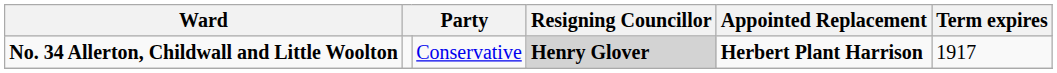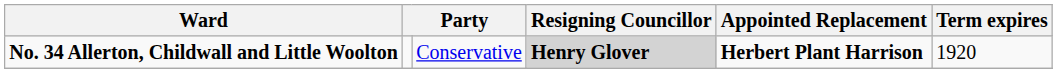No. 34 Allerton, Childwall and Little Woolton | Term expires: 1917 -> 1920
